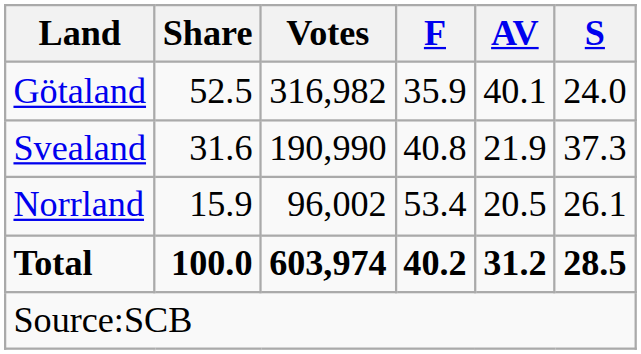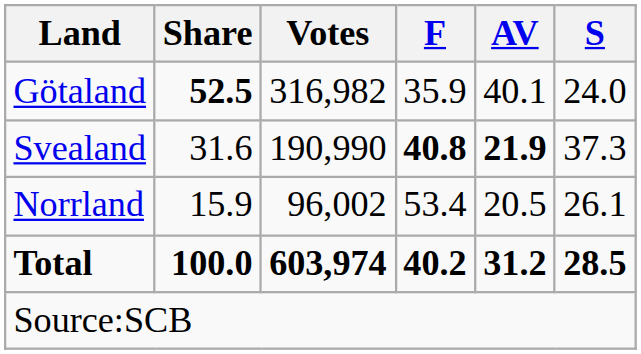Götaland | Share: normal -> bold
Svealand | F: normal -> bold
Svealand | AV: normal -> bold
